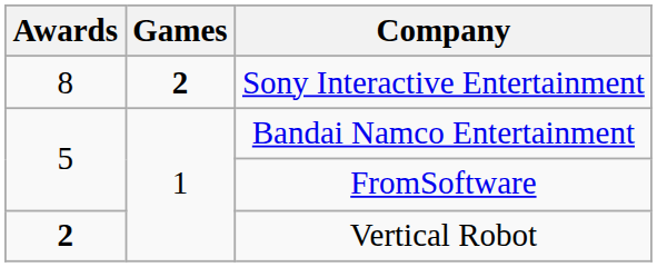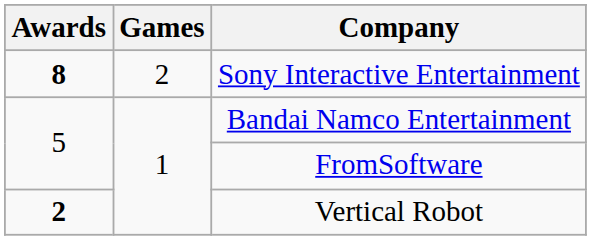Sony Interactive Entertainment | Awards: normal -> bold
Sony Interactive Entertainment | Games: bold -> normal
